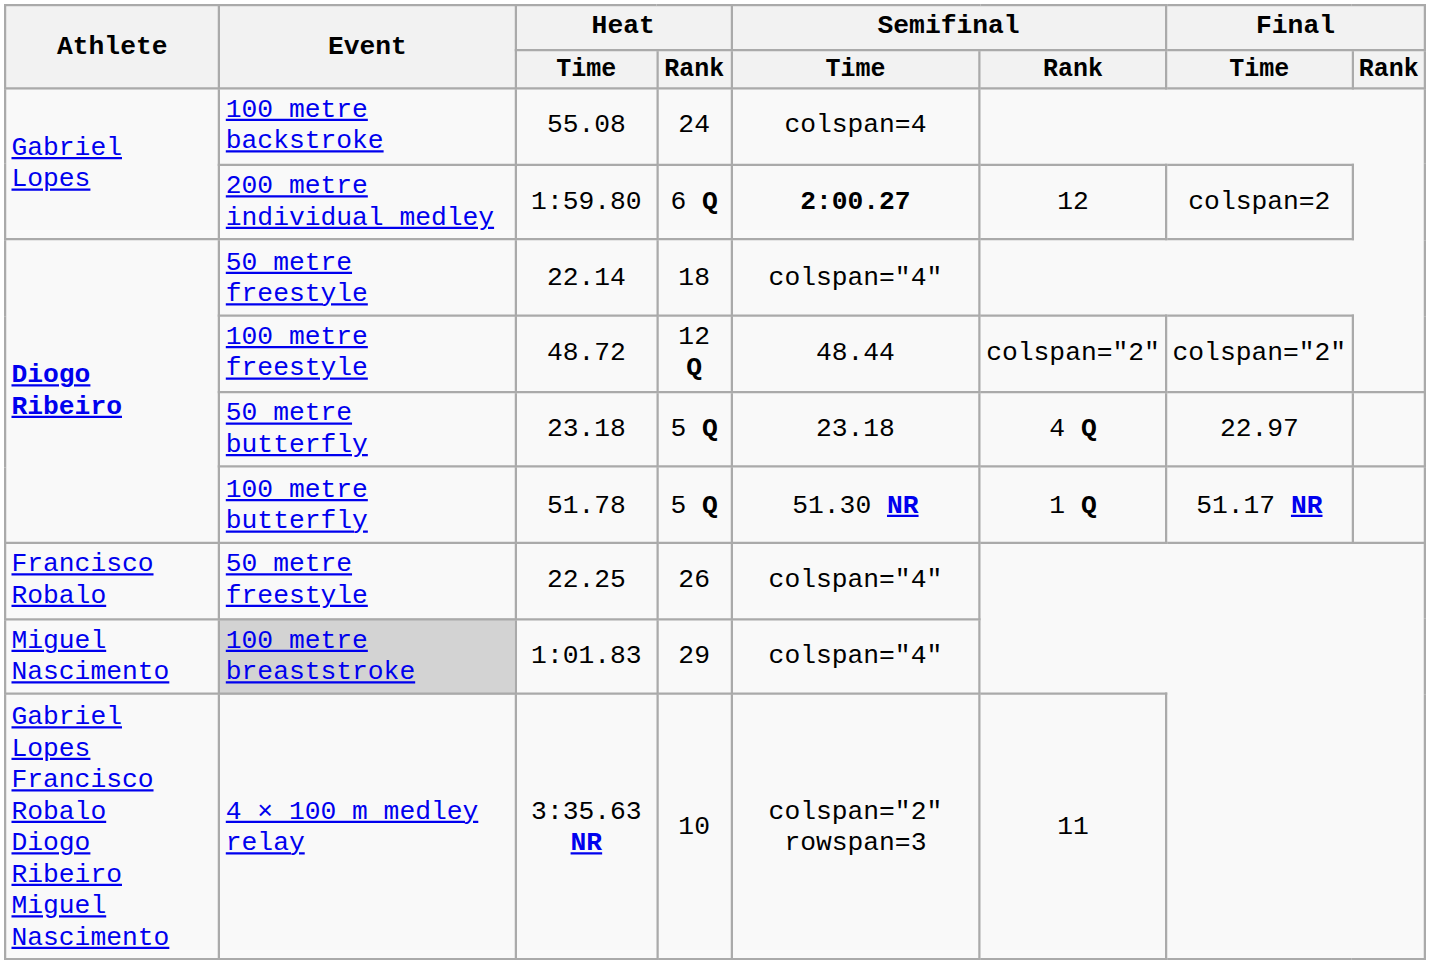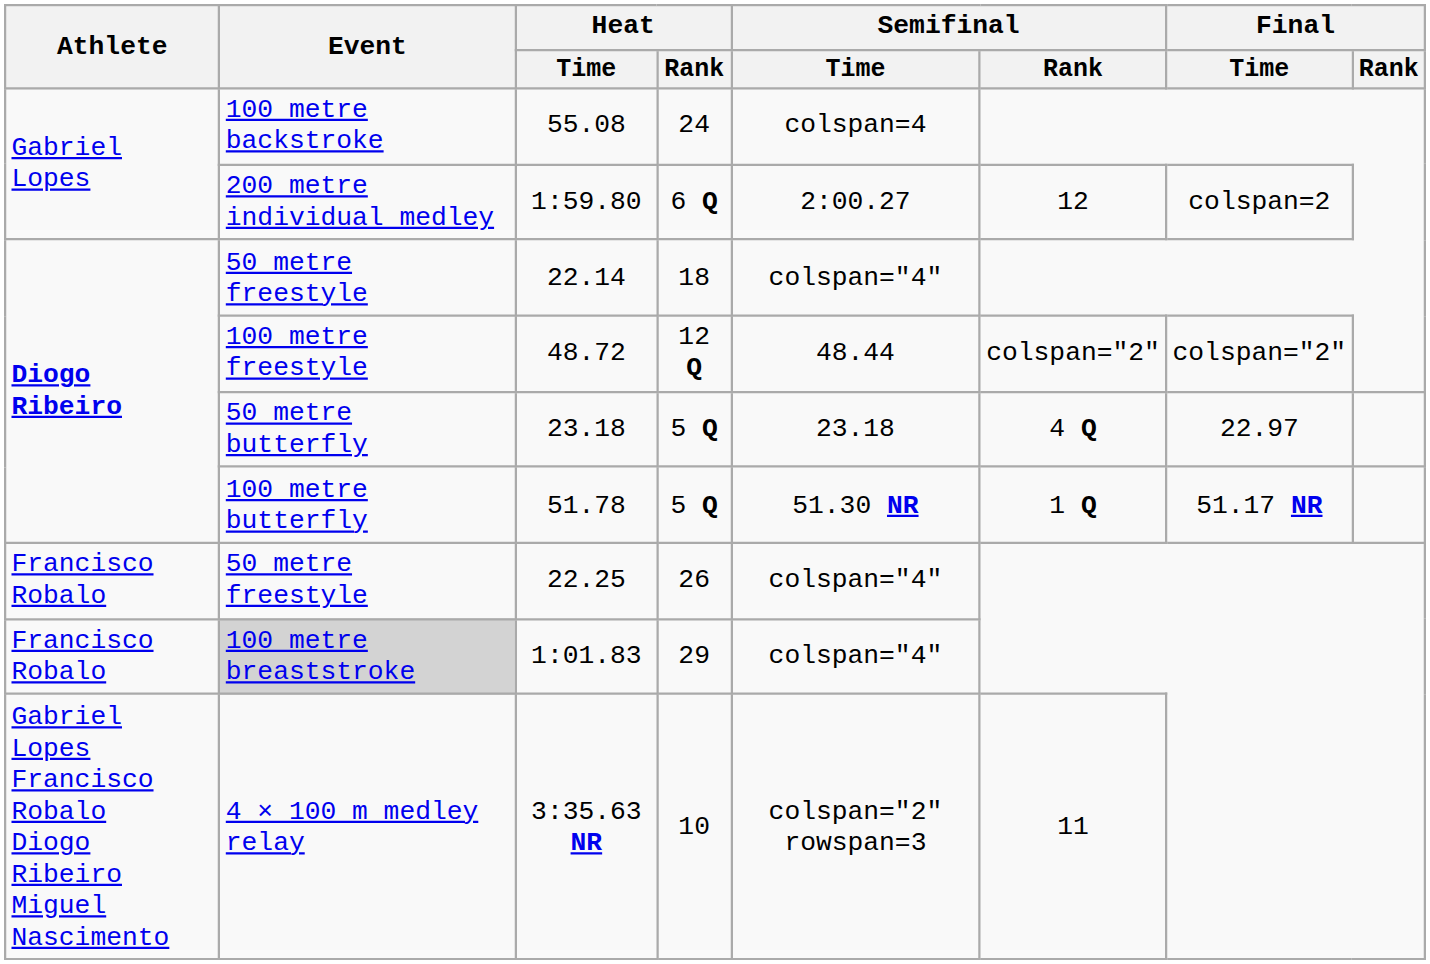1:59.80 | Semifinal / Time: bold -> normal
1:01.83 | Athlete: Miguel Nascimento -> Francisco Robalo
